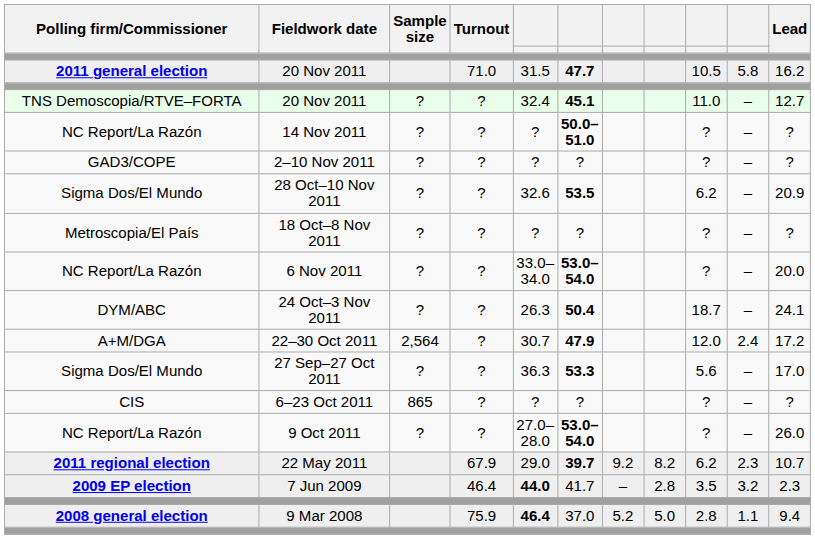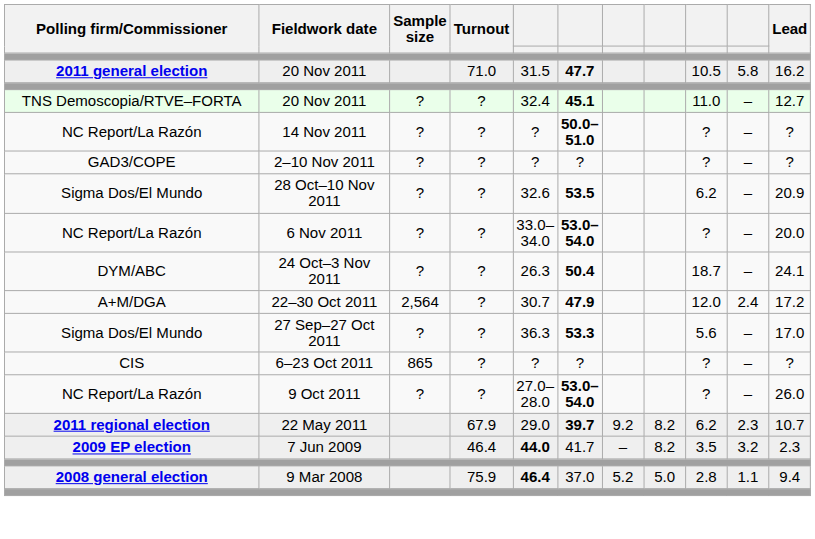- row: Metroscopia/El País | 18 Oct–8 Nov 2011 | ? | ? | ? | ? | ? | – | ?
7 Jun 2009 | column 8: 2.8 -> 8.2
